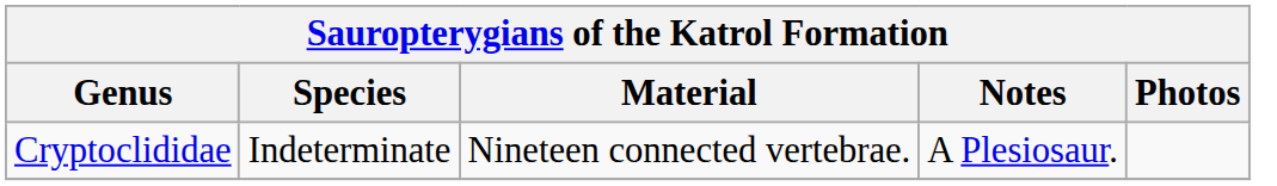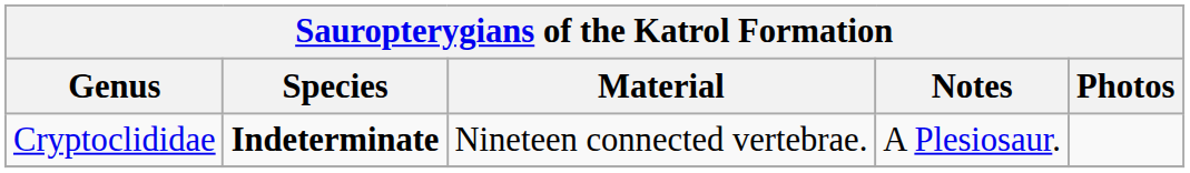Cryptoclididae | Species: normal -> bold
